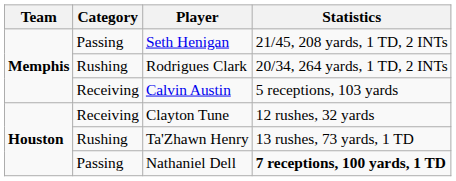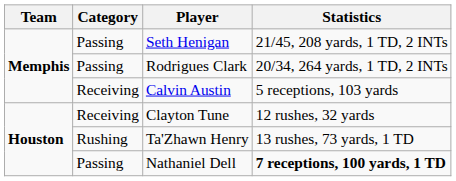Rodrigues Clark | Category: Rushing -> Passing
